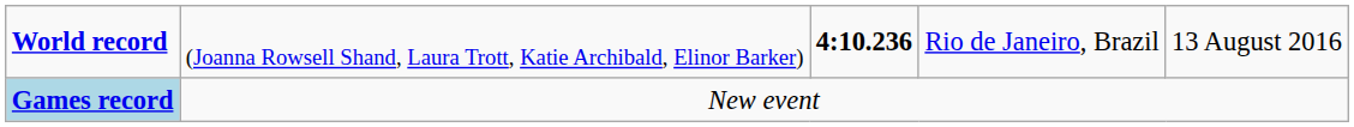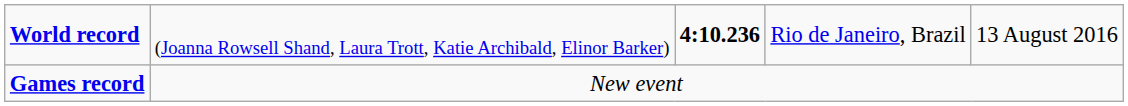Games record | column 1: lightblue background -> no background
